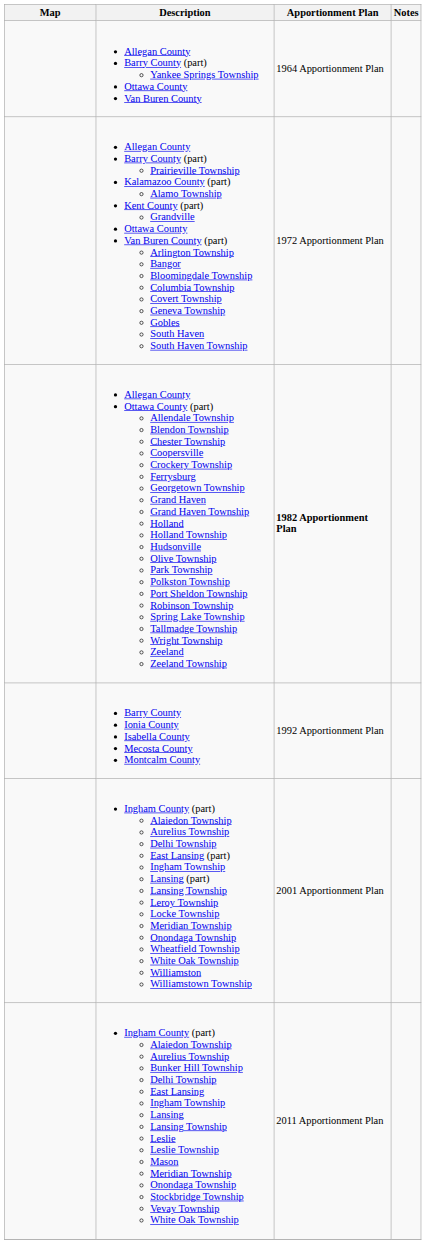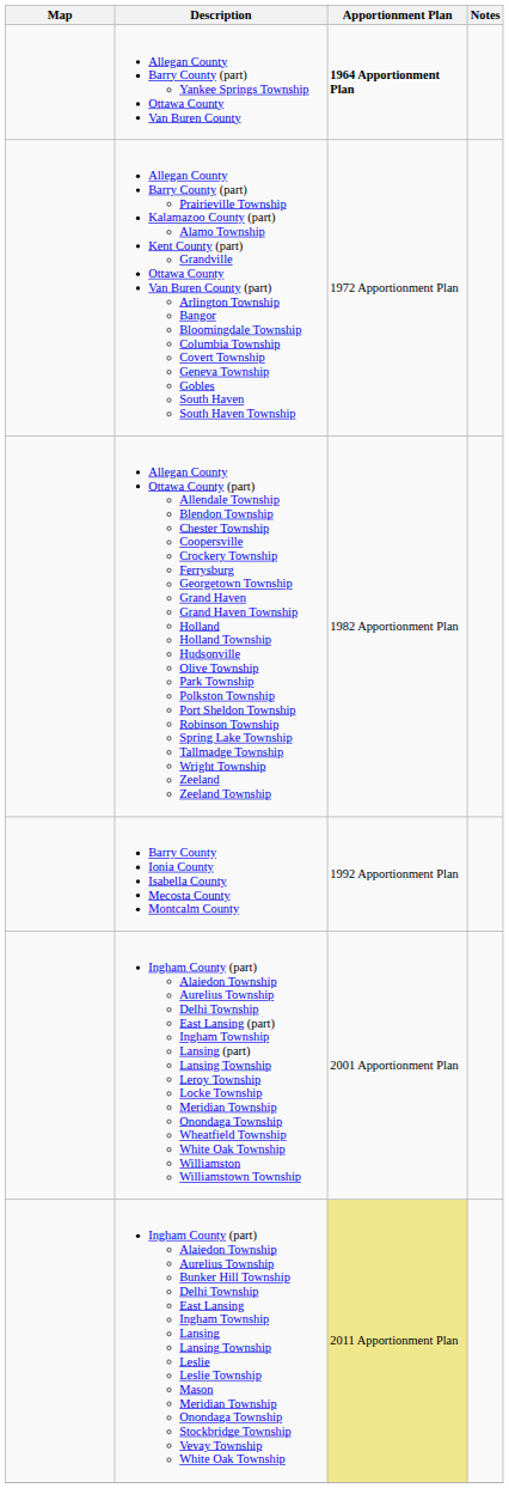row 2 | Apportionment Plan: normal -> bold
row 4 | Apportionment Plan: bold -> normal
row 7 | Apportionment Plan: no background -> khaki background
